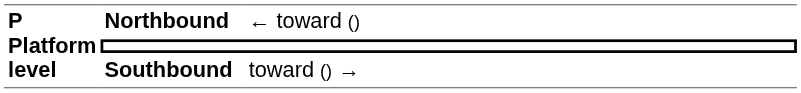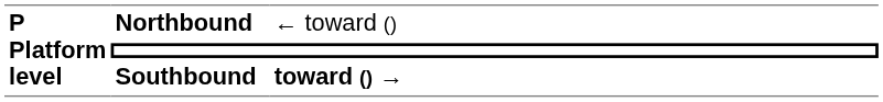Southbound | column 3: normal -> bold
